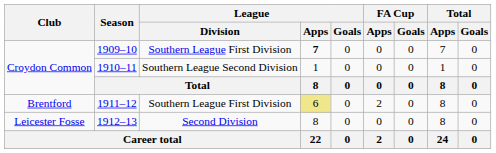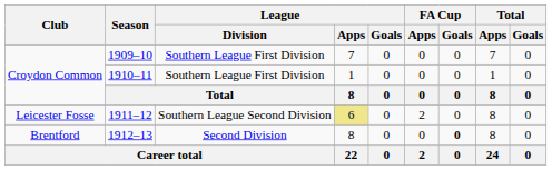1909–10 | League / Apps: bold -> normal
1910–11 | League / Division: Southern League Second Division -> Southern League First Division
1911–12 | Club: Brentford -> Leicester Fosse
1911–12 | League / Division: Southern League First Division -> Southern League Second Division
1912–13 | Club: Leicester Fosse -> Brentford
1912–13 | FA Cup / Goals: normal -> bold
